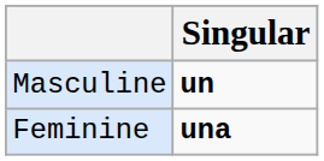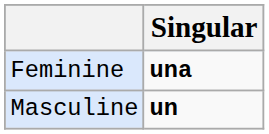rows swapped: Masculine <-> Feminine
